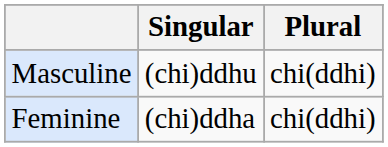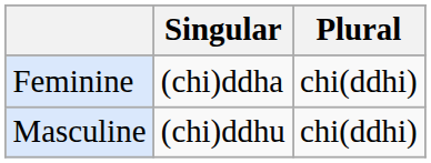rows swapped: Masculine <-> Feminine
